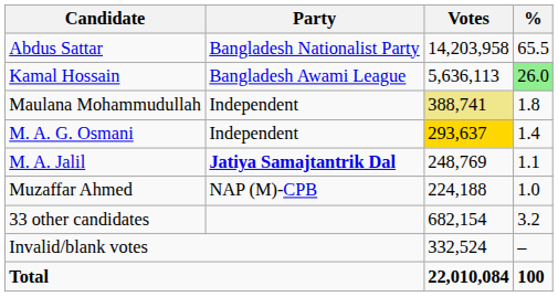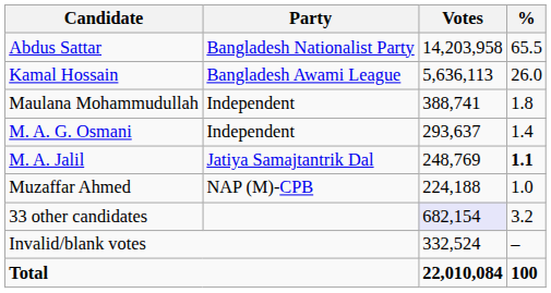Kamal Hossain | %: lightgreen background -> no background
Maulana Mohammudullah | Votes: khaki background -> no background
M. A. G. Osmani | Votes: gold background -> no background
M. A. Jalil | Party: bold -> normal
M. A. Jalil | %: normal -> bold
33 other candidates | Votes: no background -> lavender background
